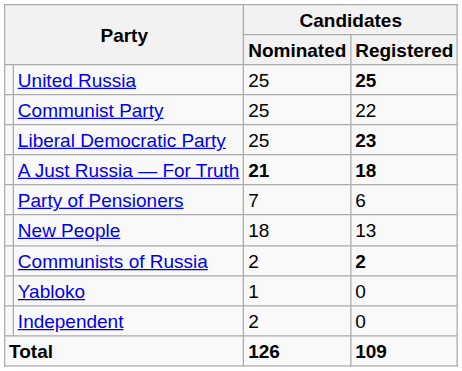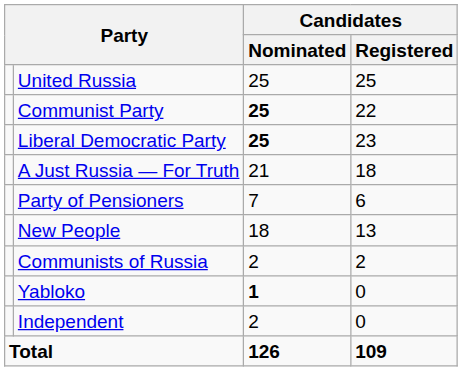United Russia | Candidates / Registered: bold -> normal
Communist Party | Candidates / Nominated: normal -> bold
Liberal Democratic Party | Candidates / Nominated: normal -> bold
Liberal Democratic Party | Candidates / Registered: bold -> normal
A Just Russia — For Truth | Candidates / Nominated: bold -> normal
A Just Russia — For Truth | Candidates / Registered: bold -> normal
Communists of Russia | Candidates / Registered: bold -> normal
Yabloko | Candidates / Nominated: normal -> bold
